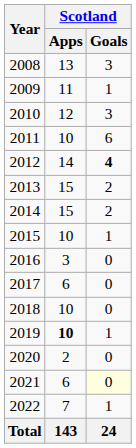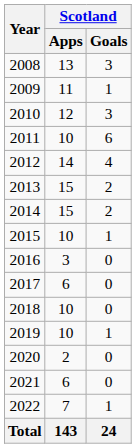2012 | Scotland / Goals: bold -> normal
2019 | Scotland / Apps: bold -> normal
2021 | Scotland / Goals: lightyellow background -> no background
